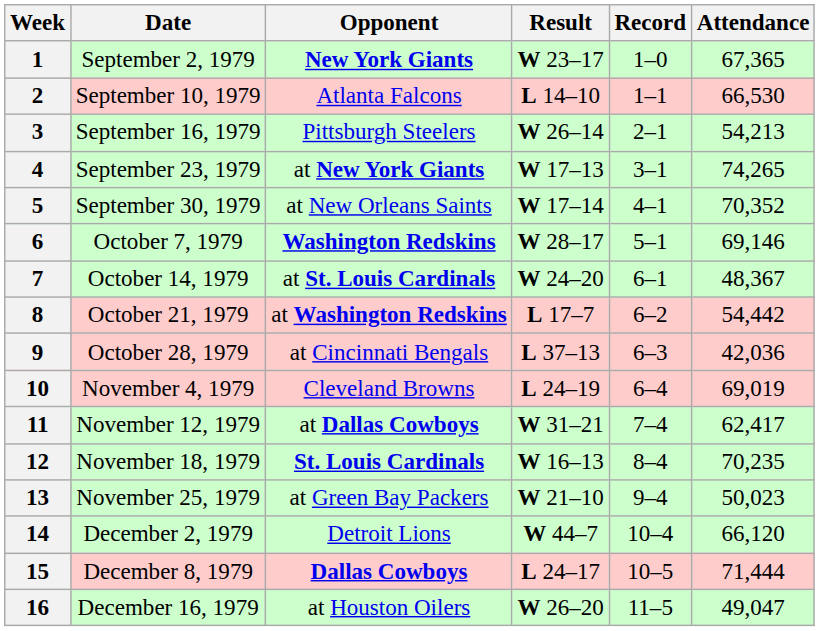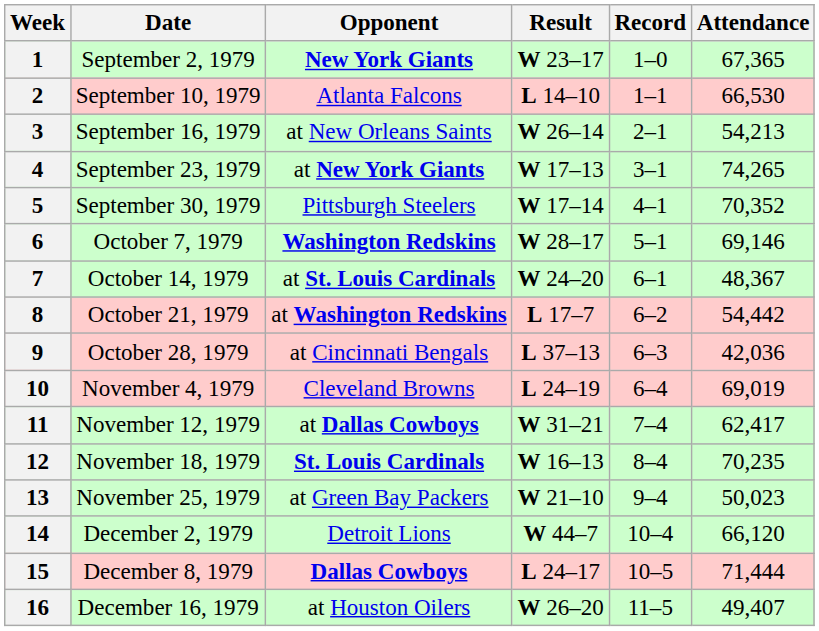3 | Opponent: Pittsburgh Steelers -> at New Orleans Saints
5 | Opponent: at New Orleans Saints -> Pittsburgh Steelers
16 | Attendance: 49,047 -> 49,407
